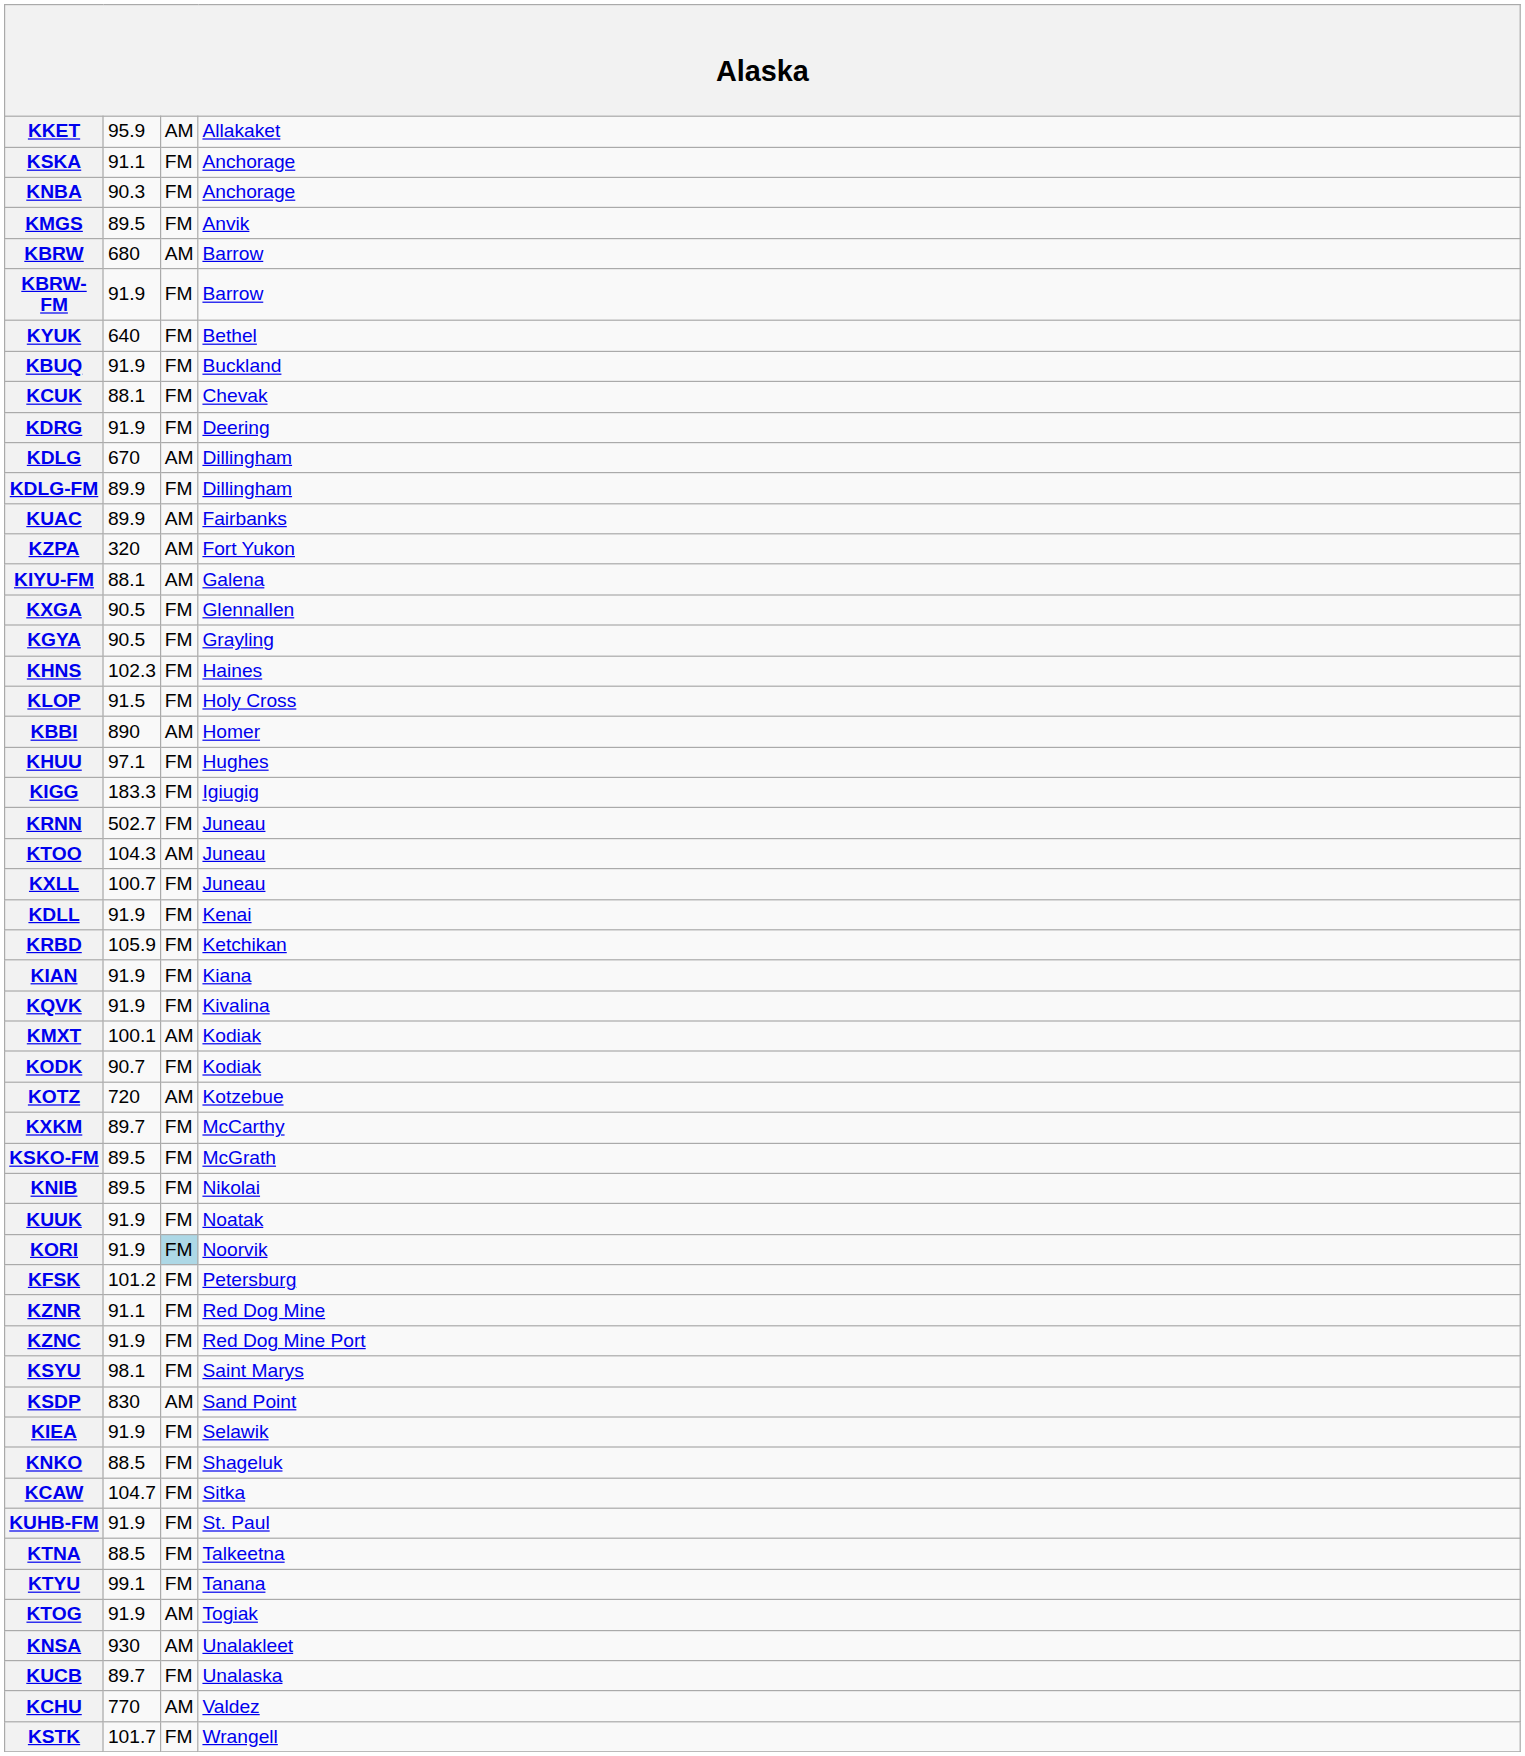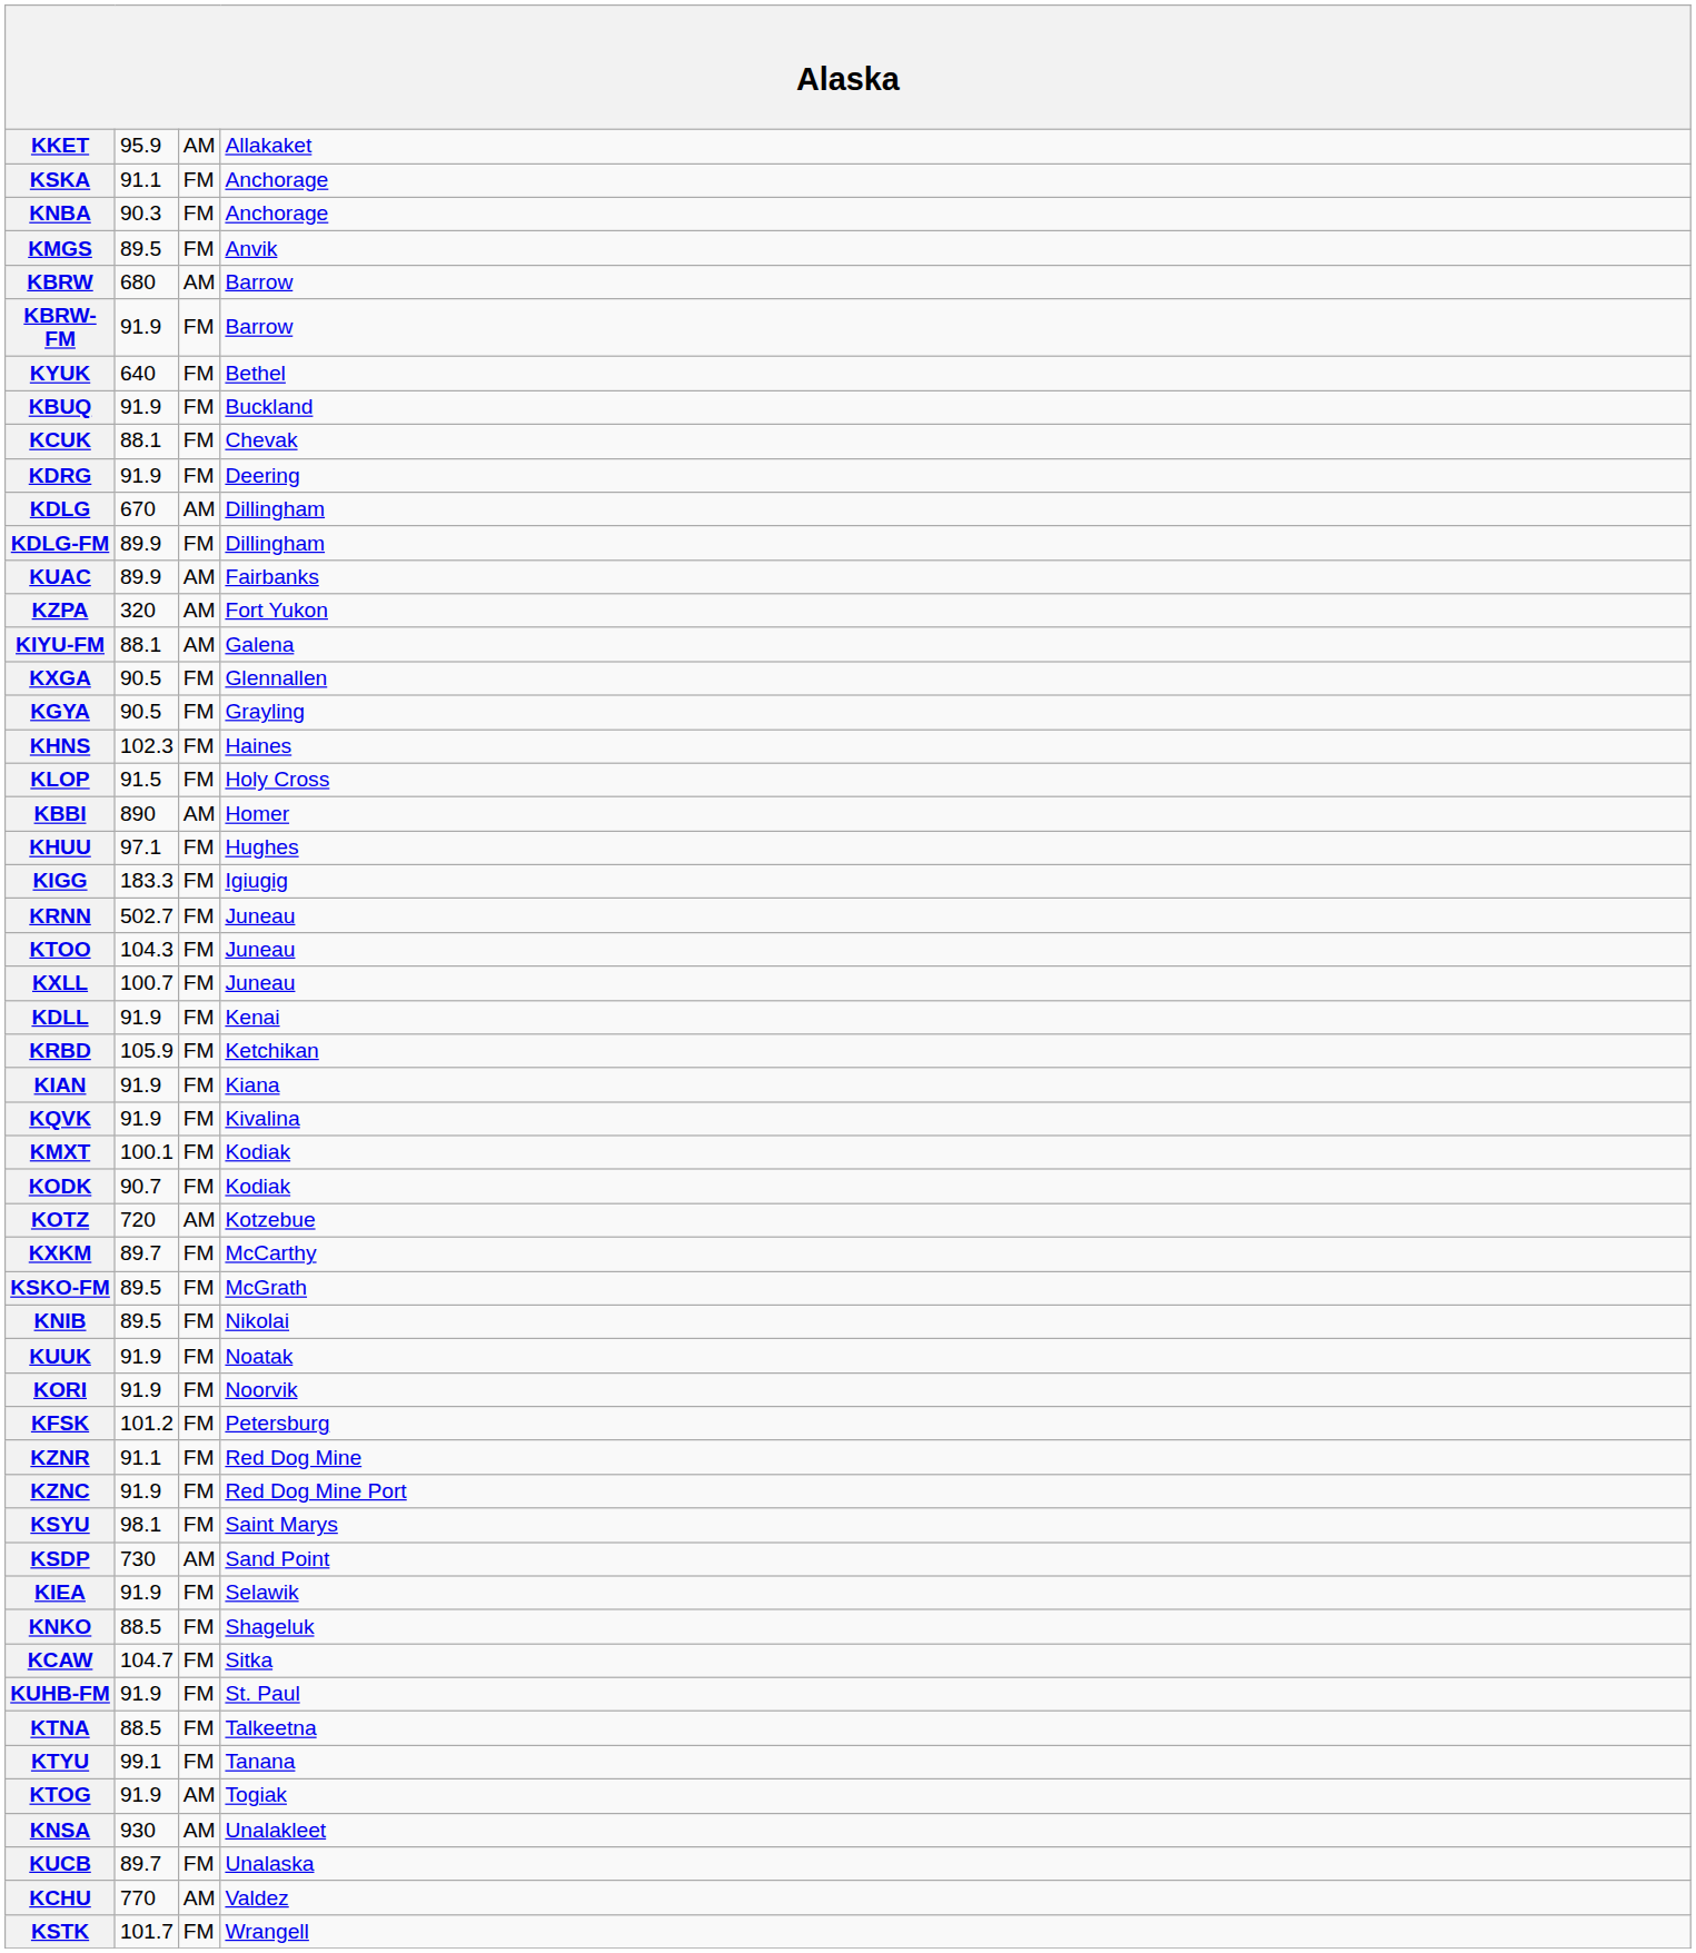KTOO | column 3: AM -> FM
KMXT | column 3: AM -> FM
KORI | column 3: lightblue background -> no background
KSDP | column 2: 830 -> 730
